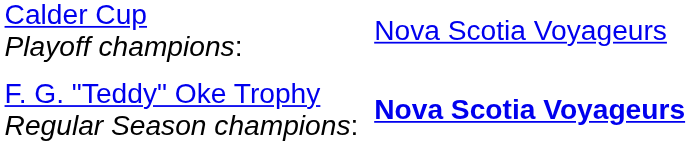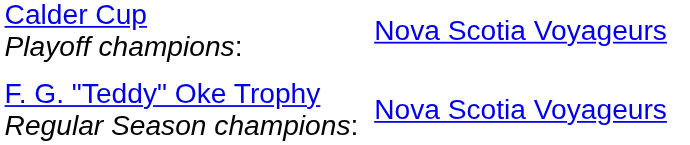F. G. "Teddy" Oke Trophy Regular Season champions: | column 2: bold -> normal
